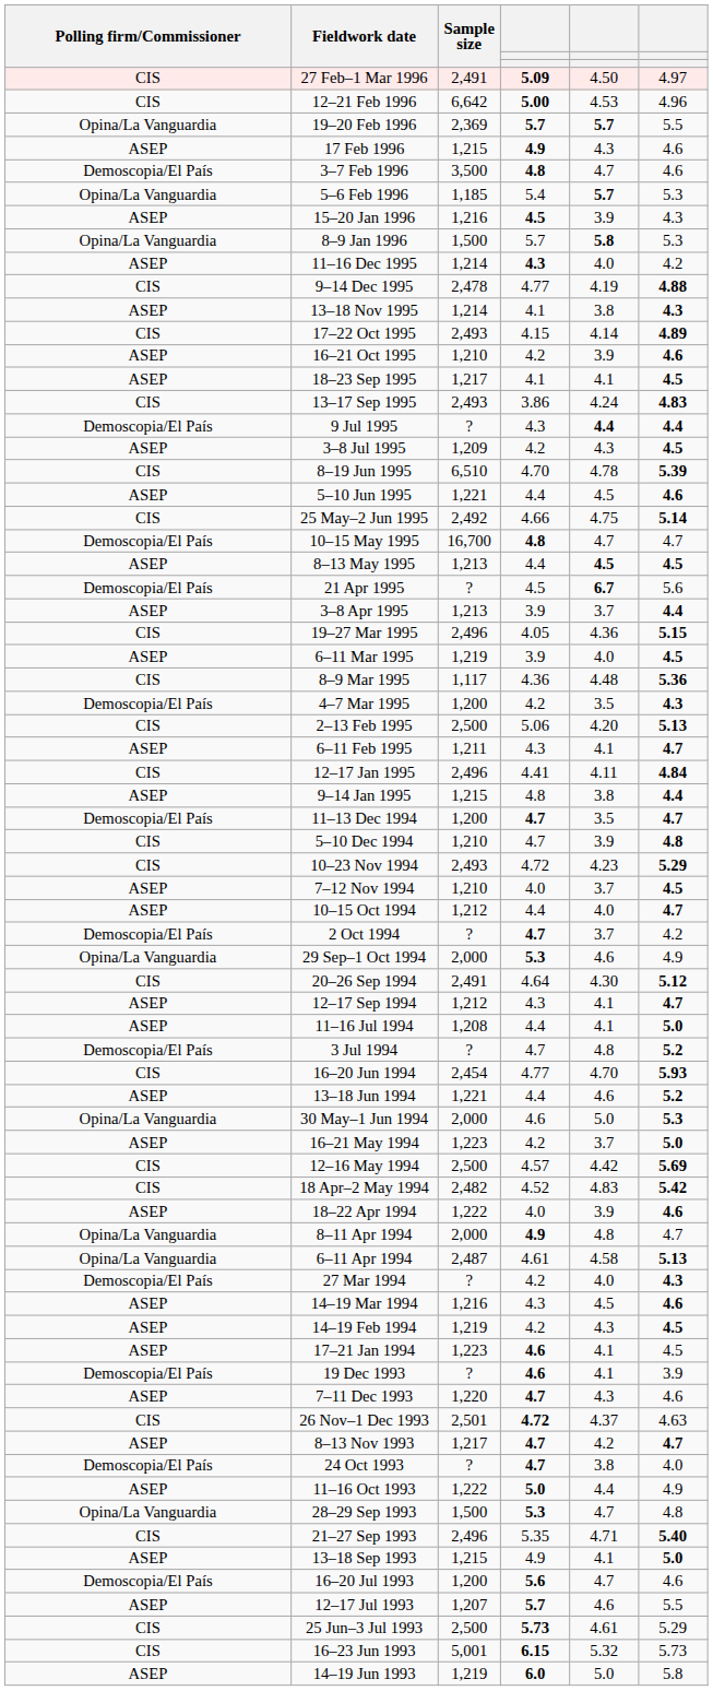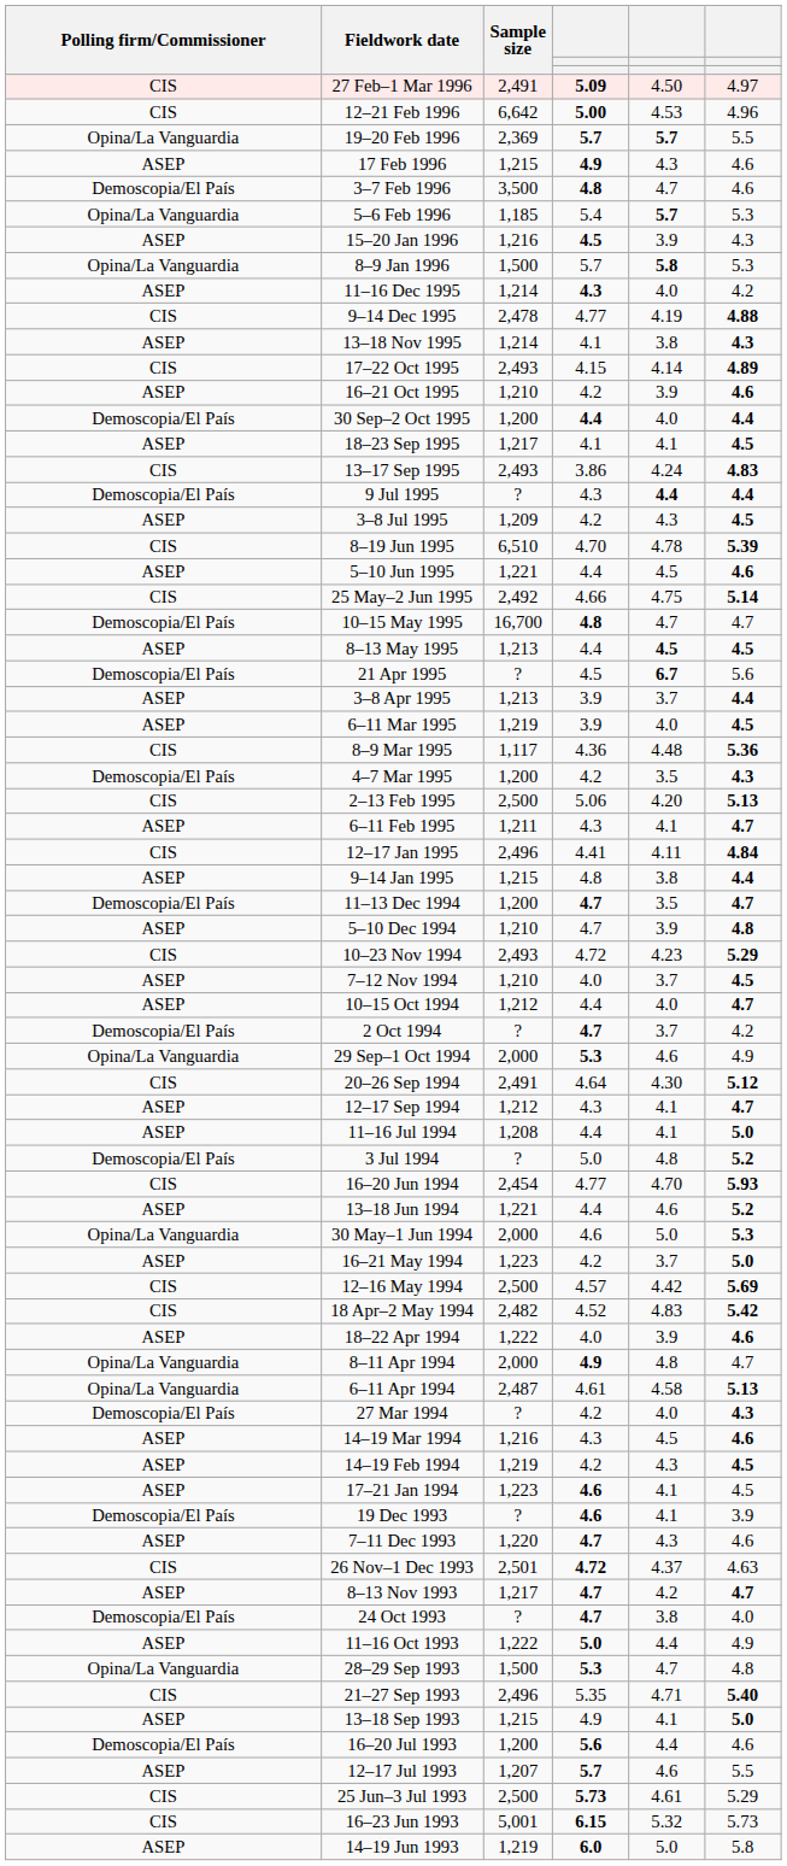+ row: Demoscopia/El País | 30 Sep–2 Oct 1995 | 1,200 | 4.4 | 4.0 | 4.4
- row: CIS | 19–27 Mar 1995 | 2,496 | 4.05 | 4.36 | 5.15
5–10 Dec 1994 | Polling firm/Commissioner: CIS -> ASEP
3 Jul 1994 | column 4: 4.7 -> 5.0
16–20 Jul 1993 | column 5: 4.7 -> 4.4
